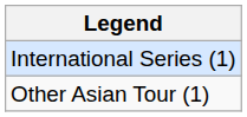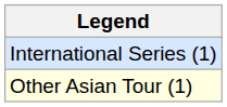row 3 | column 1: no background -> lightyellow background
